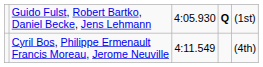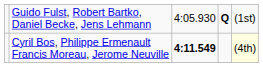row 2 | column 3: normal -> bold
row 2 | column 5: no background -> lightyellow background
